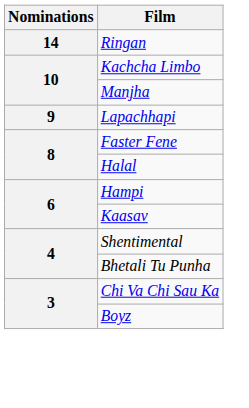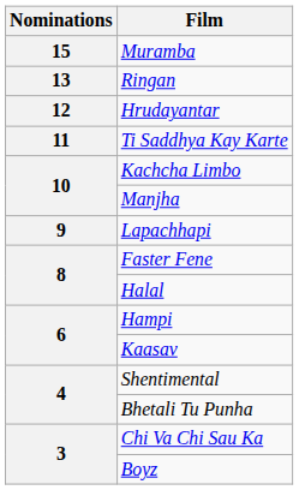+ row: 15 | Muramba
Ringan | Nominations: 14 -> 13
+ row: 12 | Hrudayantar
+ row: 11 | Ti Saddhya Kay Karte
